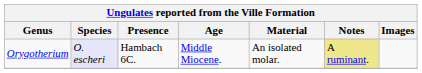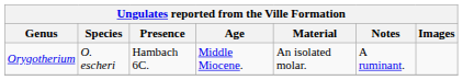Orygotherium | Species: lavender background -> no background
Orygotherium | Notes: khaki background -> no background
